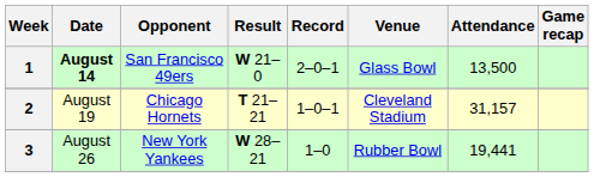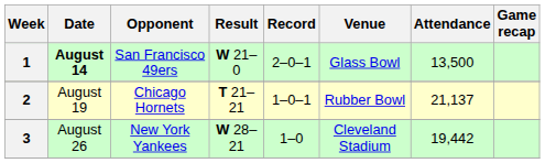2 | Venue: Cleveland Stadium -> Rubber Bowl
2 | Attendance: 31,157 -> 21,137
3 | Venue: Rubber Bowl -> Cleveland Stadium
3 | Attendance: 19,441 -> 19,442
